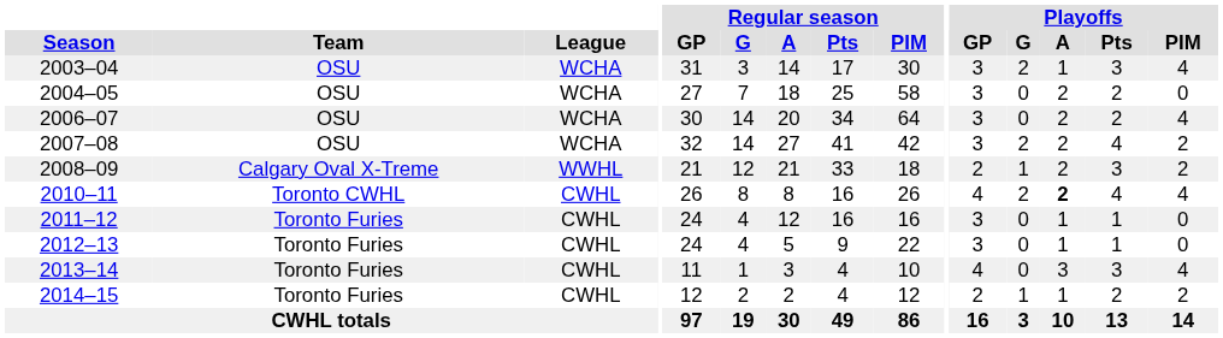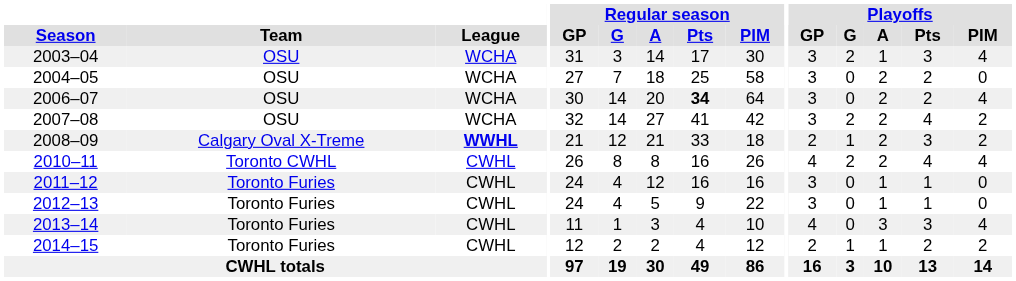2006–07 | Regular season / Pts: normal -> bold
2008–09 | League: normal -> bold
2010–11 | Playoffs / A: bold -> normal
